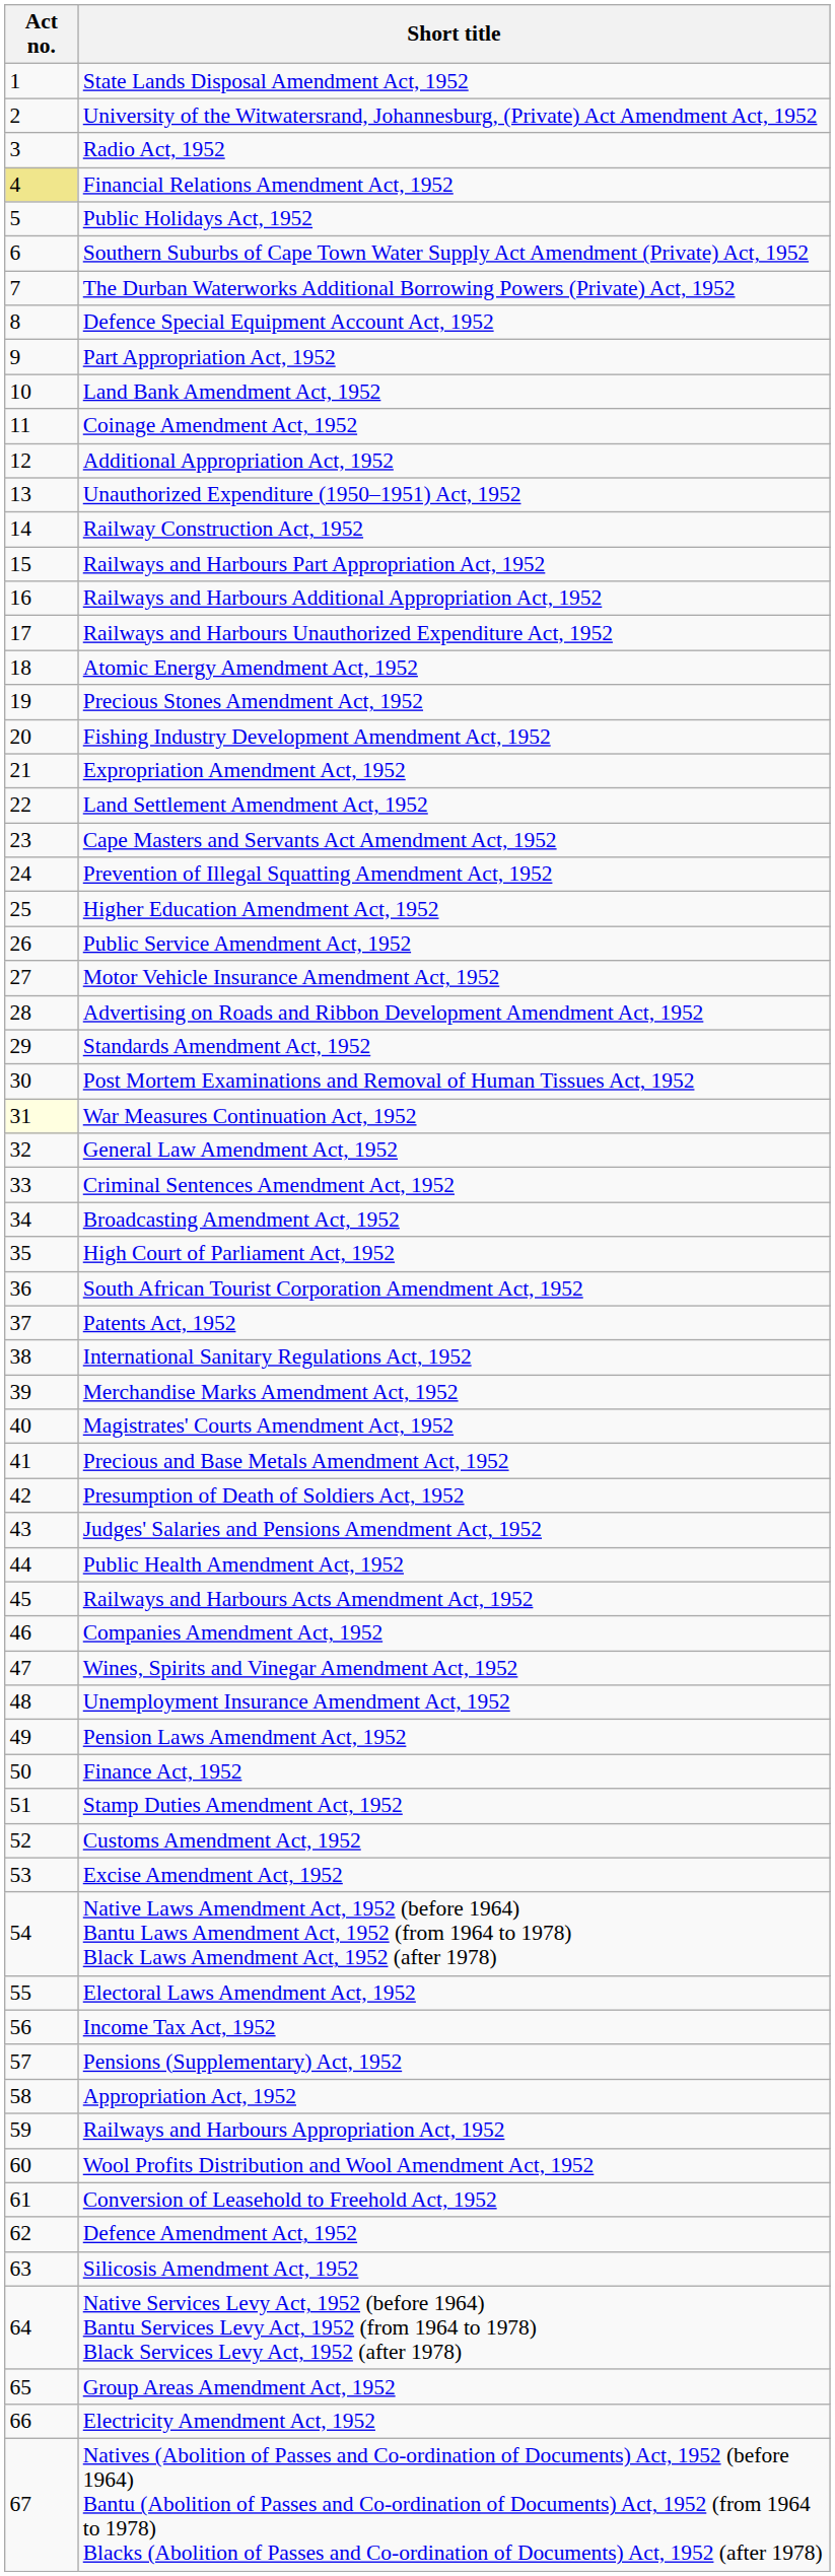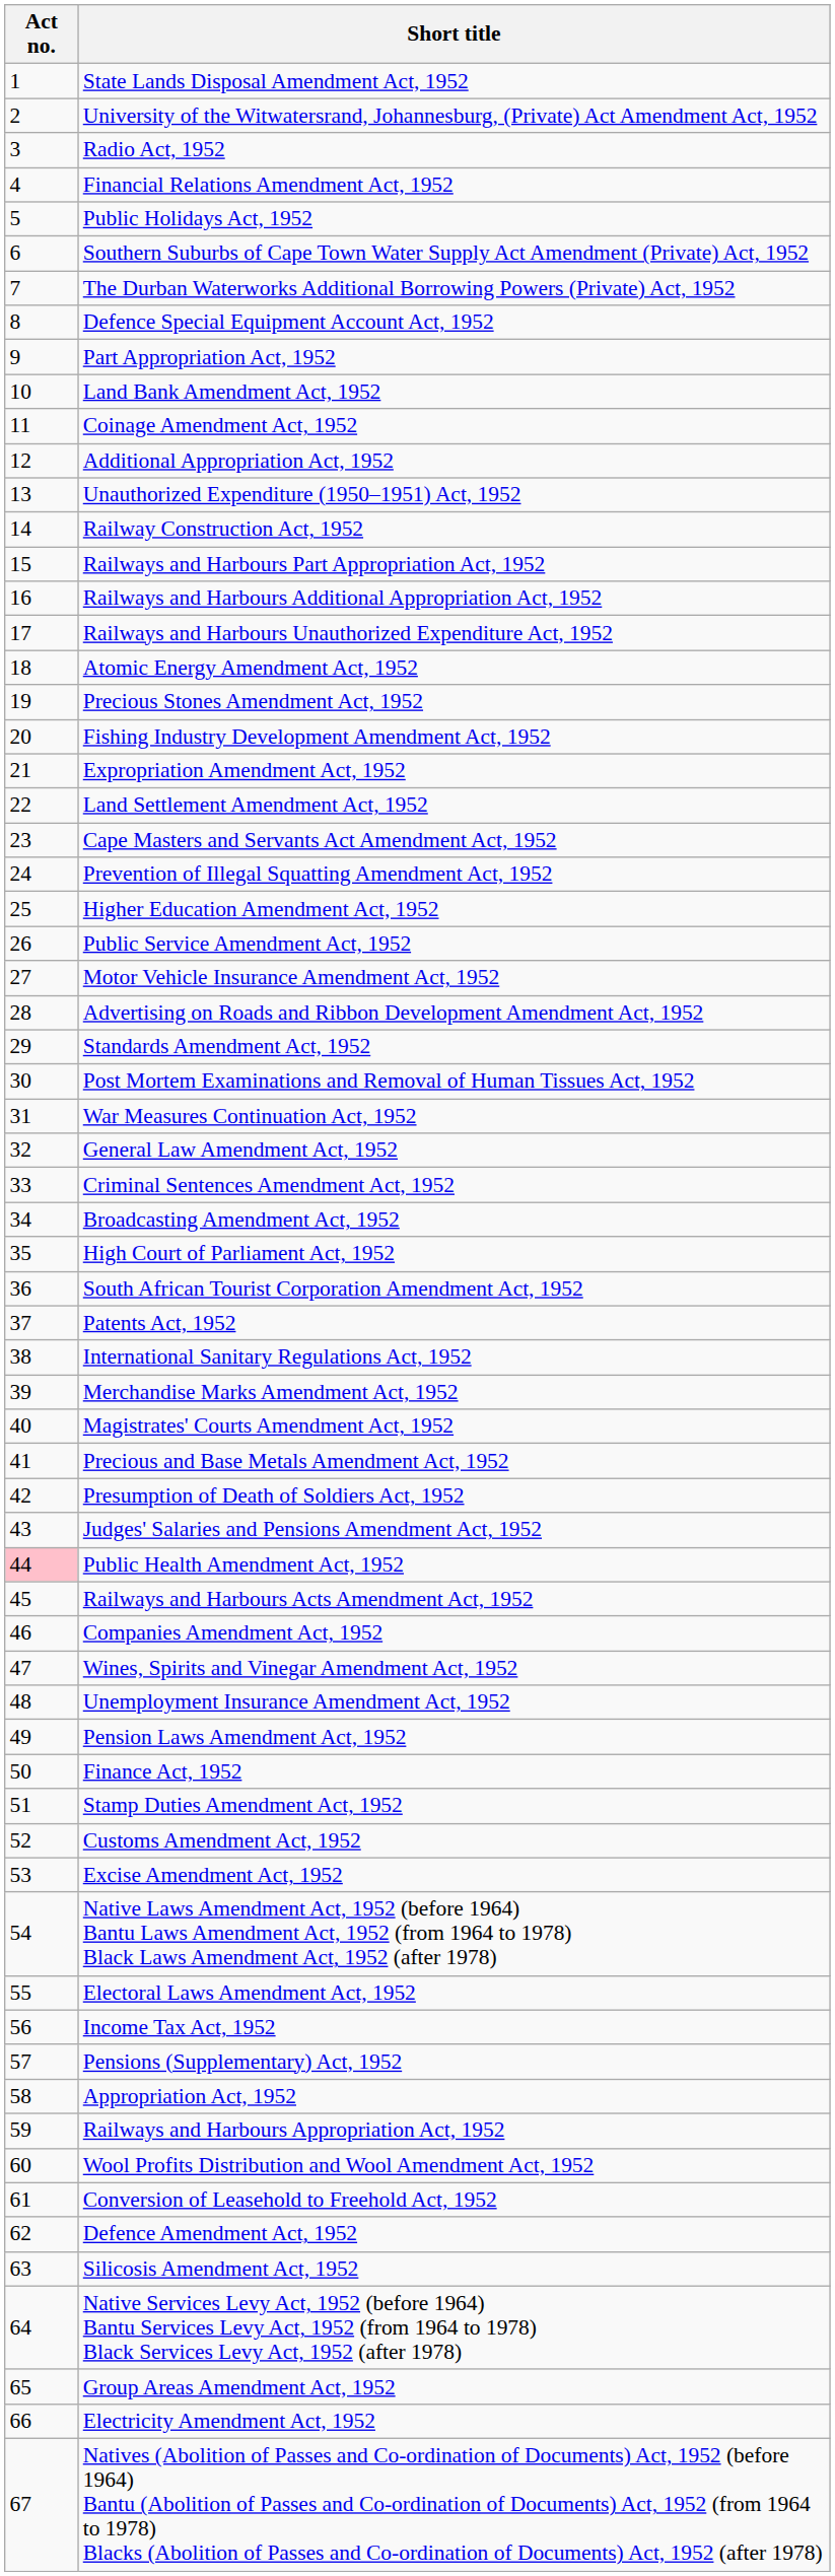Financial Relations Amendment Act, 1952 | Act no.: khaki background -> no background
War Measures Continuation Act, 1952 | Act no.: lightyellow background -> no background
Public Health Amendment Act, 1952 | Act no.: no background -> pink background
